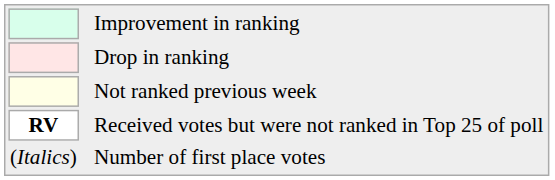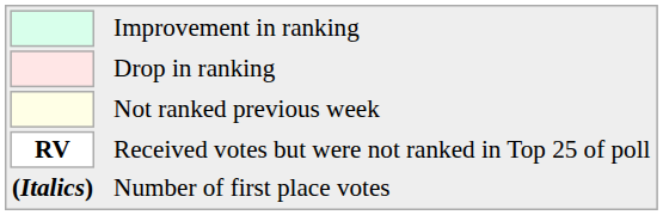Number of first place votes | column 1: normal -> bold
